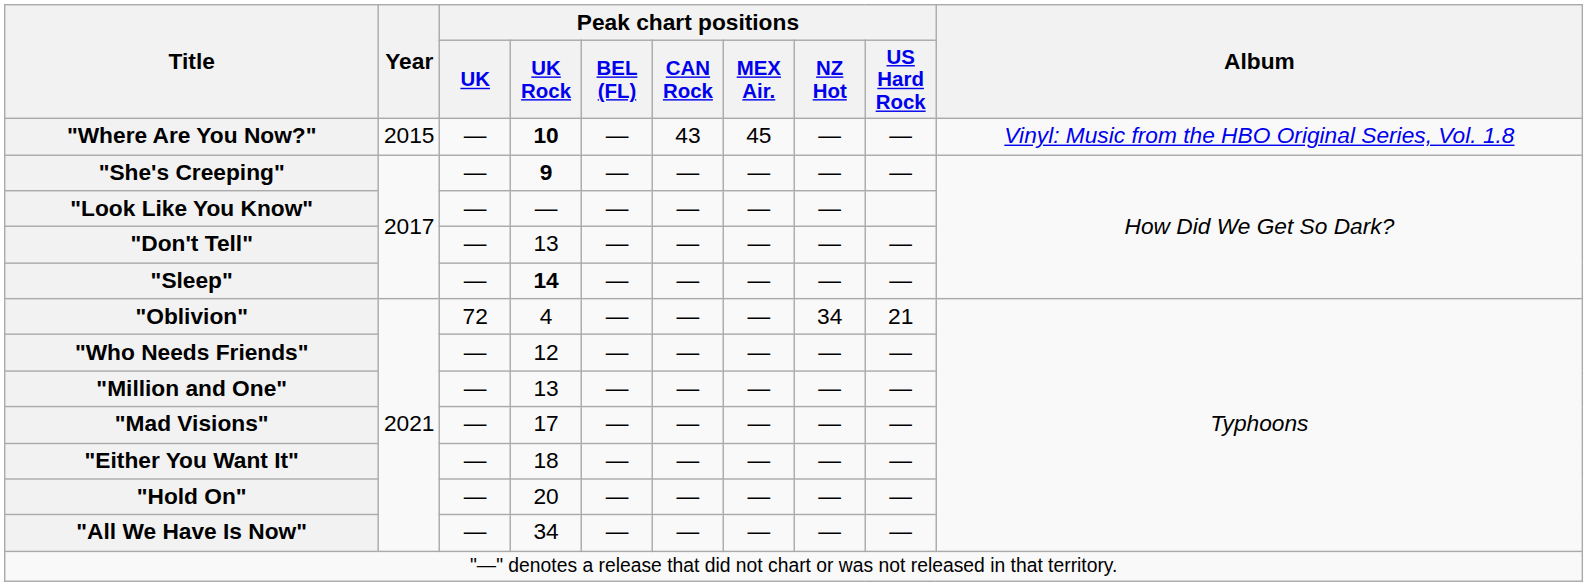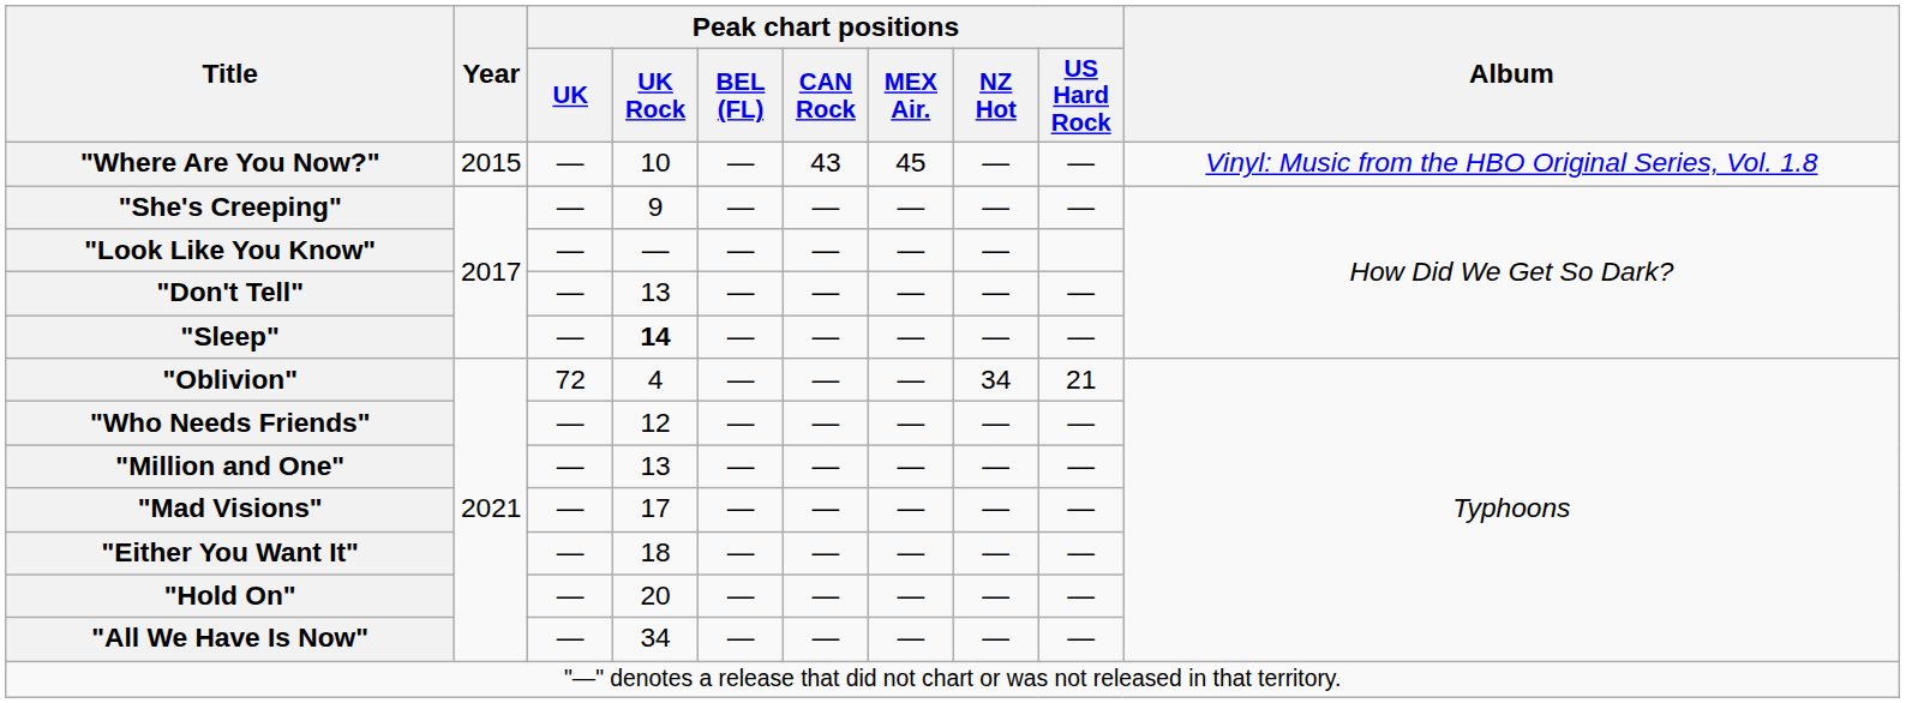"Where Are You Now?" | Peak chart positions / UK Rock: bold -> normal
"She's Creeping" | Peak chart positions / UK Rock: bold -> normal
